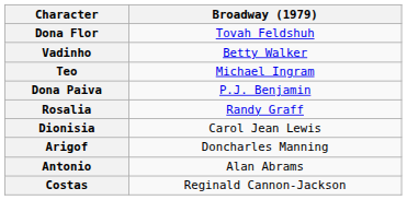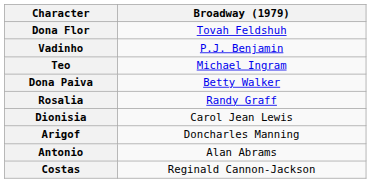Vadinho | Broadway (1979): Betty Walker -> P.J. Benjamin
Dona Paiva | Broadway (1979): P.J. Benjamin -> Betty Walker
